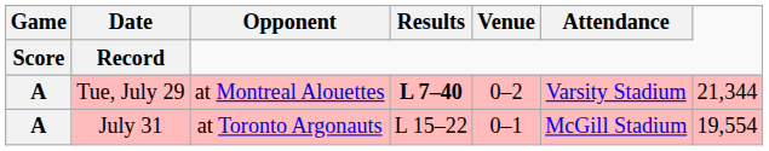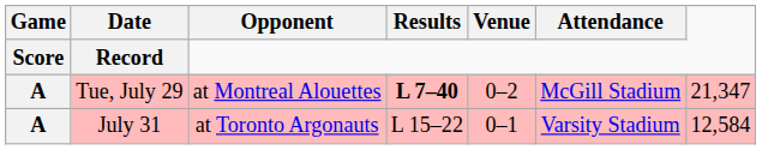Tue, July 29 | Attendance: Varsity Stadium -> McGill Stadium
Tue, July 29 | column 7: 21,344 -> 21,347
July 31 | Attendance: McGill Stadium -> Varsity Stadium
July 31 | column 7: 19,554 -> 12,584
